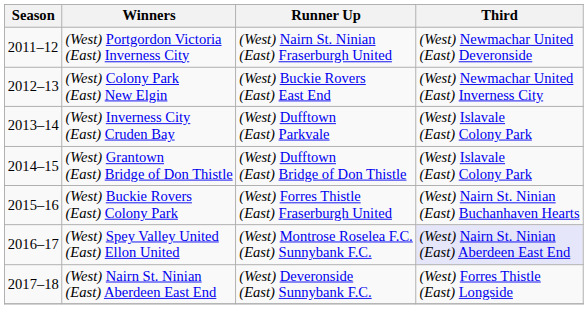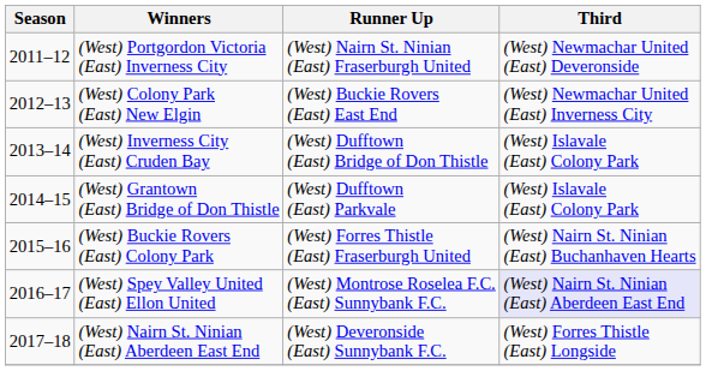(West) Inverness City (East) Cruden Bay | Runner Up: (West) Dufftown (East) Parkvale -> (West) Dufftown (East) Bridge of Don Thistle
(West) Grantown (East) Bridge of Don Thistle | Runner Up: (West) Dufftown (East) Bridge of Don Thistle -> (West) Dufftown (East) Parkvale
